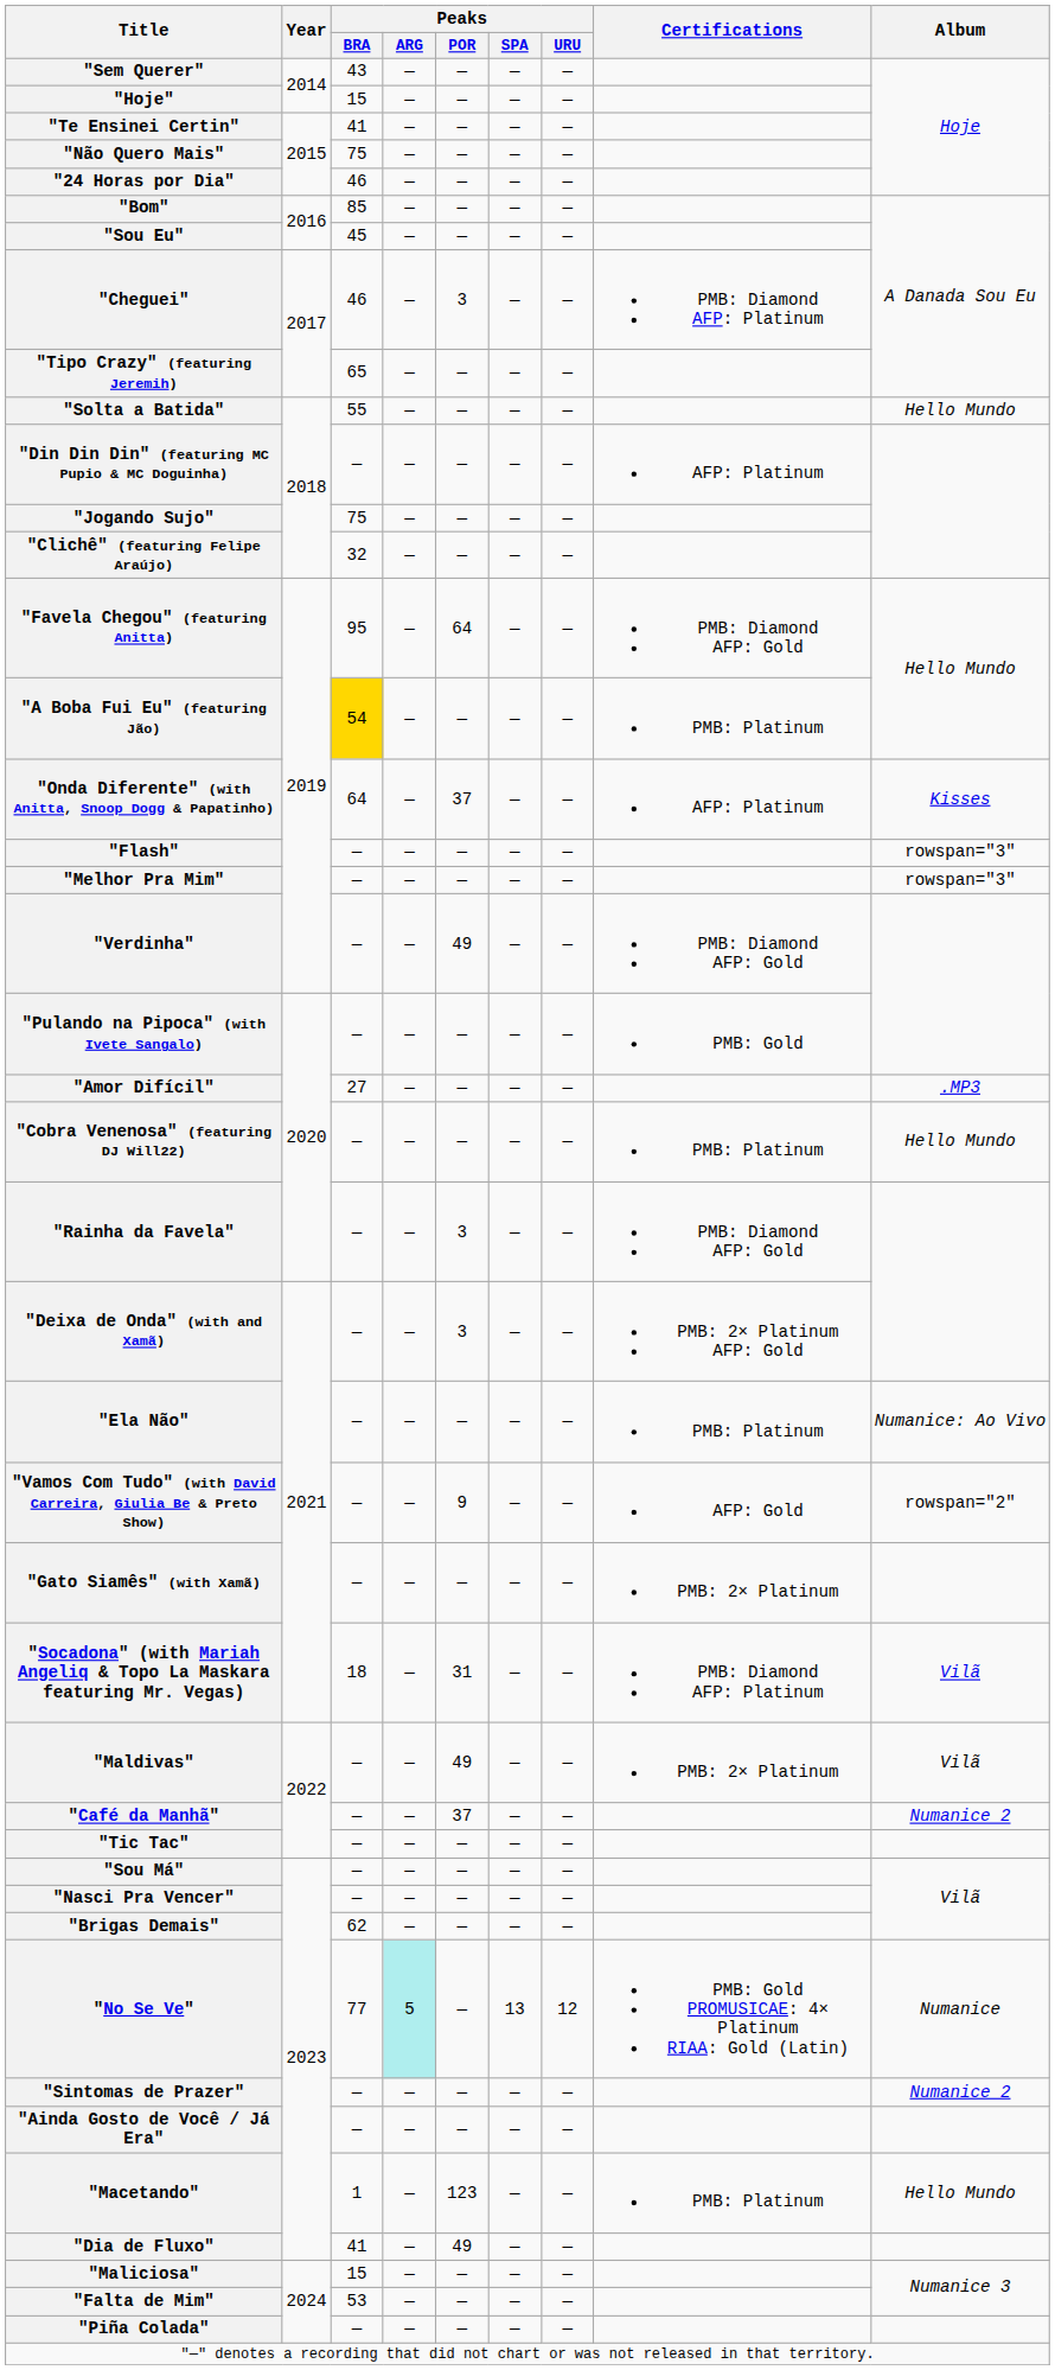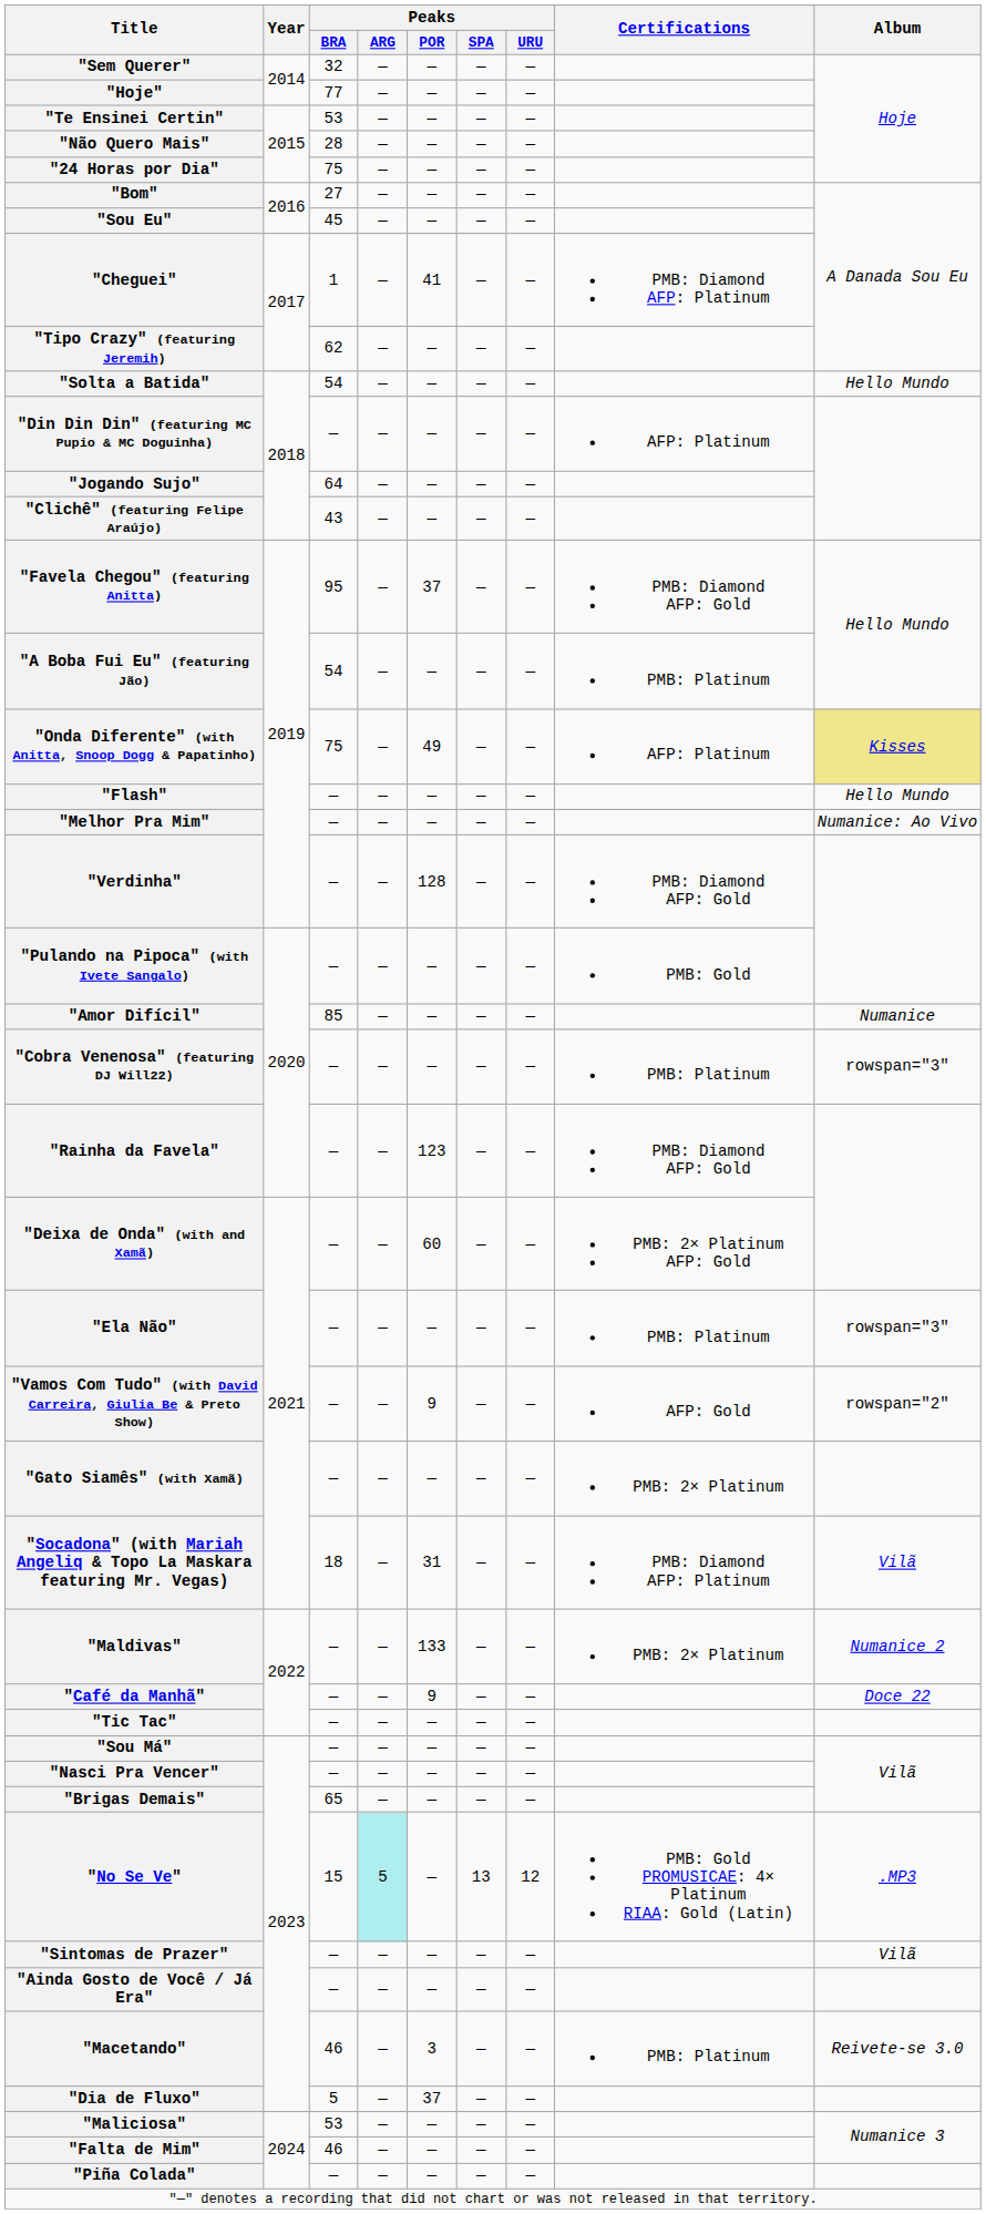"Sem Querer" | Peaks / BRA: 43 -> 32
"Hoje" | Peaks / BRA: 15 -> 77
"Te Ensinei Certin" | Peaks / BRA: 41 -> 53
"Não Quero Mais" | Peaks / BRA: 75 -> 28
"24 Horas por Dia" | Peaks / BRA: 46 -> 75
"Bom" | Peaks / BRA: 85 -> 27
"Cheguei" | Peaks / BRA: 46 -> 1
"Cheguei" | Peaks / POR: 3 -> 41
"Tipo Crazy" (featuring Jeremih) | Peaks / BRA: 65 -> 62
"Solta a Batida" | Peaks / BRA: 55 -> 54
"Jogando Sujo" | Peaks / BRA: 75 -> 64
"Clichê" (featuring Felipe Araújo) | Peaks / BRA: 32 -> 43
"Favela Chegou" (featuring Anitta) | Peaks / POR: 64 -> 37
"A Boba Fui Eu" (featuring Jão) | Peaks / BRA: gold background -> no background
"Onda Diferente" (with Anitta, Snoop Dogg & Papatinho) | Peaks / BRA: 64 -> 75
"Onda Diferente" (with Anitta, Snoop Dogg & Papatinho) | Peaks / POR: 37 -> 49
"Onda Diferente" (with Anitta, Snoop Dogg & Papatinho) | Album: no background -> khaki background
"Flash" | Album: rowspan="3" -> Hello Mundo
"Melhor Pra Mim" | Album: rowspan="3" -> Numanice: Ao Vivo
"Verdinha" | Peaks / POR: 49 -> 128
"Amor Difícil" | Peaks / BRA: 27 -> 85
"Amor Difícil" | Album: .MP3 -> Numanice
"Cobra Venenosa" (featuring DJ Will22) | Album: Hello Mundo -> rowspan="3"
"Rainha da Favela" | Peaks / POR: 3 -> 123
"Deixa de Onda" (with and Xamã) | Peaks / POR: 3 -> 60
"Ela Não" | Album: Numanice: Ao Vivo -> rowspan="3"
"Maldivas" | Peaks / POR: 49 -> 133
"Maldivas" | Album: Vilã -> Numanice 2
"Café da Manhã" | Peaks / POR: 37 -> 9
"Café da Manhã" | Album: Numanice 2 -> Doce 22
"Brigas Demais" | Peaks / BRA: 62 -> 65
"No Se Ve" | Peaks / BRA: 77 -> 15
"No Se Ve" | Album: Numanice -> .MP3
"Sintomas de Prazer" | Album: Numanice 2 -> Vilã
"Macetando" | Peaks / BRA: 1 -> 46
"Macetando" | Peaks / POR: 123 -> 3
"Macetando" | Album: Hello Mundo -> Reivete-se 3.0
"Dia de Fluxo" | Peaks / BRA: 41 -> 5
"Dia de Fluxo" | Peaks / POR: 49 -> 37
"Maliciosa" | Peaks / BRA: 15 -> 53
"Falta de Mim" | Peaks / BRA: 53 -> 46
